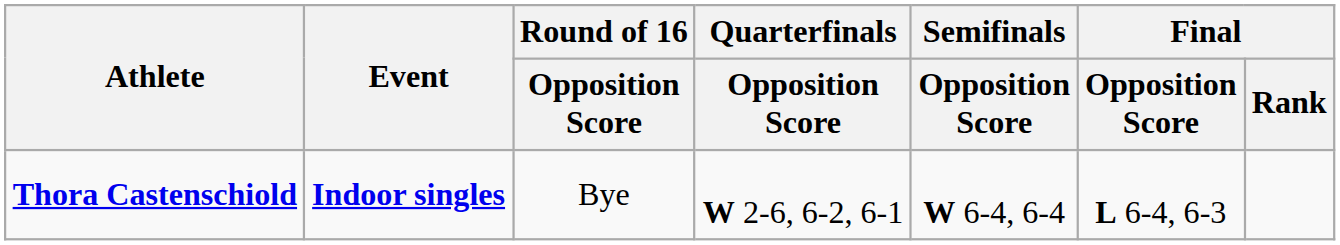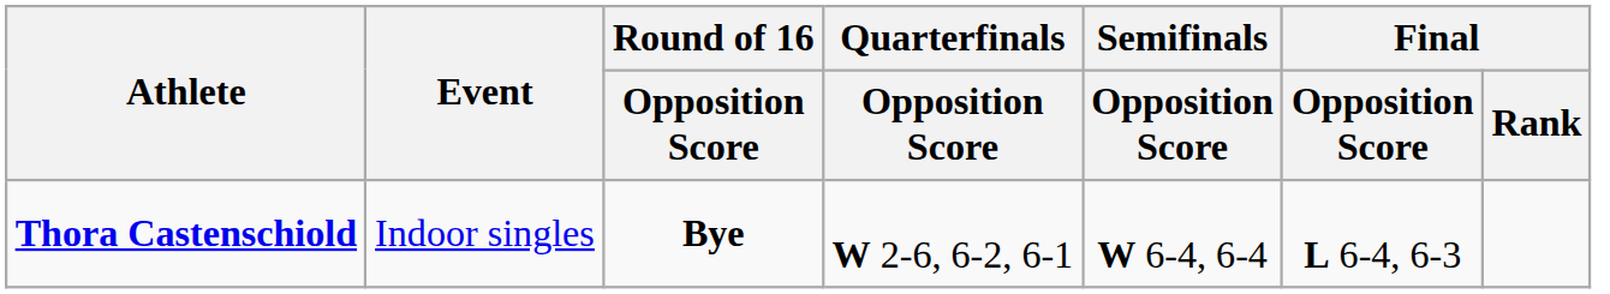Thora Castenschiold | Event: bold -> normal
Thora Castenschiold | Round of 16 / Opposition Score: normal -> bold
